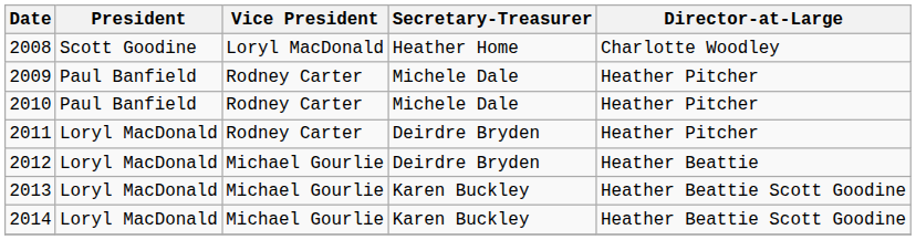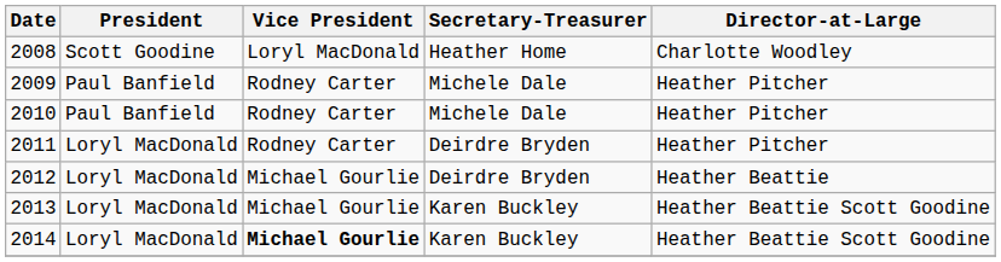2014 | Vice President: normal -> bold
